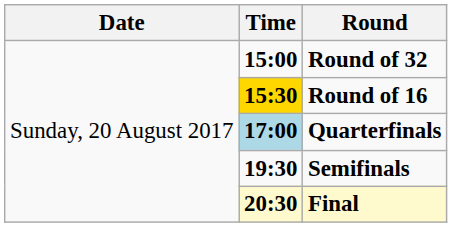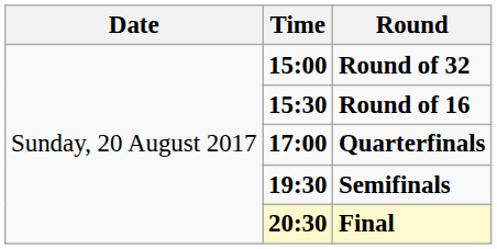Round of 16 | Time: gold background -> no background
Quarterfinals | Time: lightblue background -> no background
